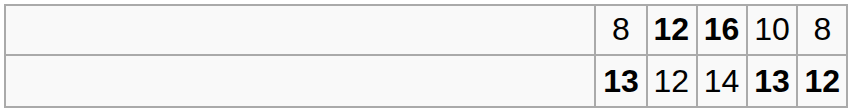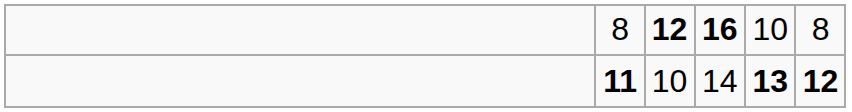row 2 | column 2: 13 -> 11
row 2 | column 3: 12 -> 10
